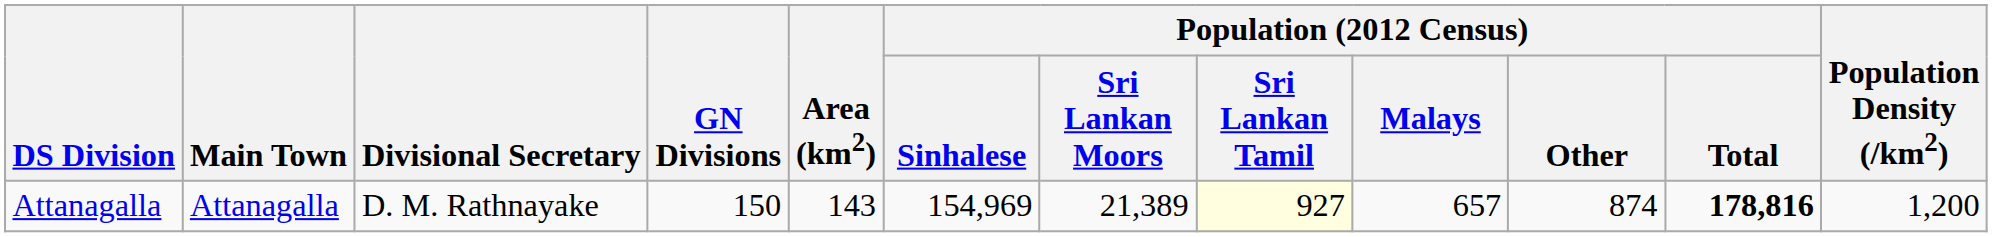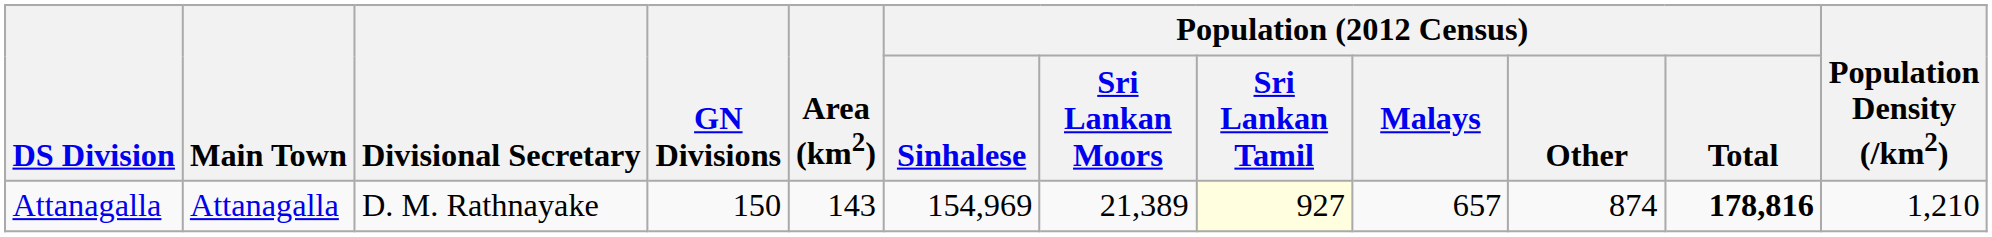row 3 | Population Density (/km2): 1,200 -> 1,210
